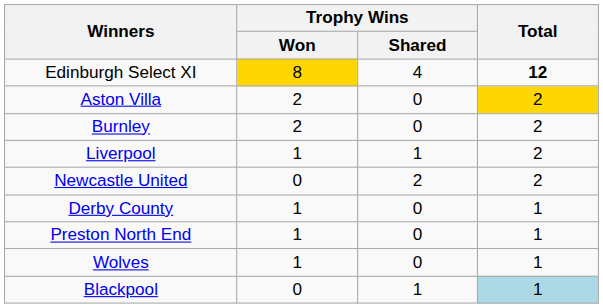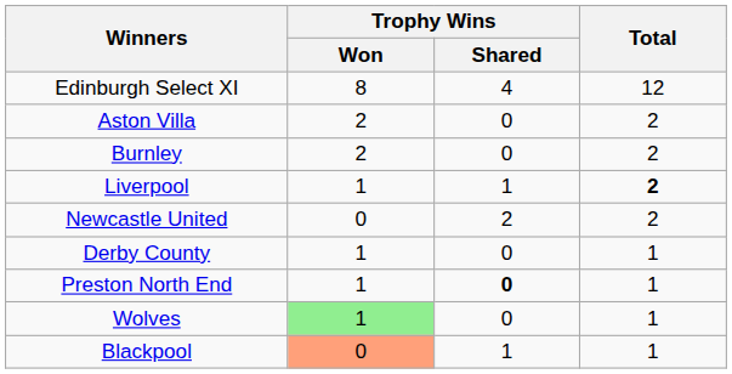Edinburgh Select XI | Trophy Wins / Won: gold background -> no background
Edinburgh Select XI | Total: bold -> normal
Aston Villa | Total: gold background -> no background
Liverpool | Total: normal -> bold
Preston North End | Trophy Wins / Shared: normal -> bold
Wolves | Trophy Wins / Won: no background -> lightgreen background
Blackpool | Trophy Wins / Won: no background -> lightsalmon background
Blackpool | Total: lightblue background -> no background
